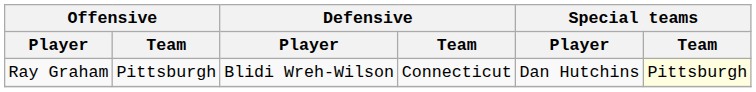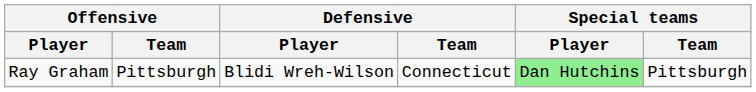Ray Graham | Special teams / Player: no background -> lightgreen background
Ray Graham | Special teams / Team: lightyellow background -> no background
